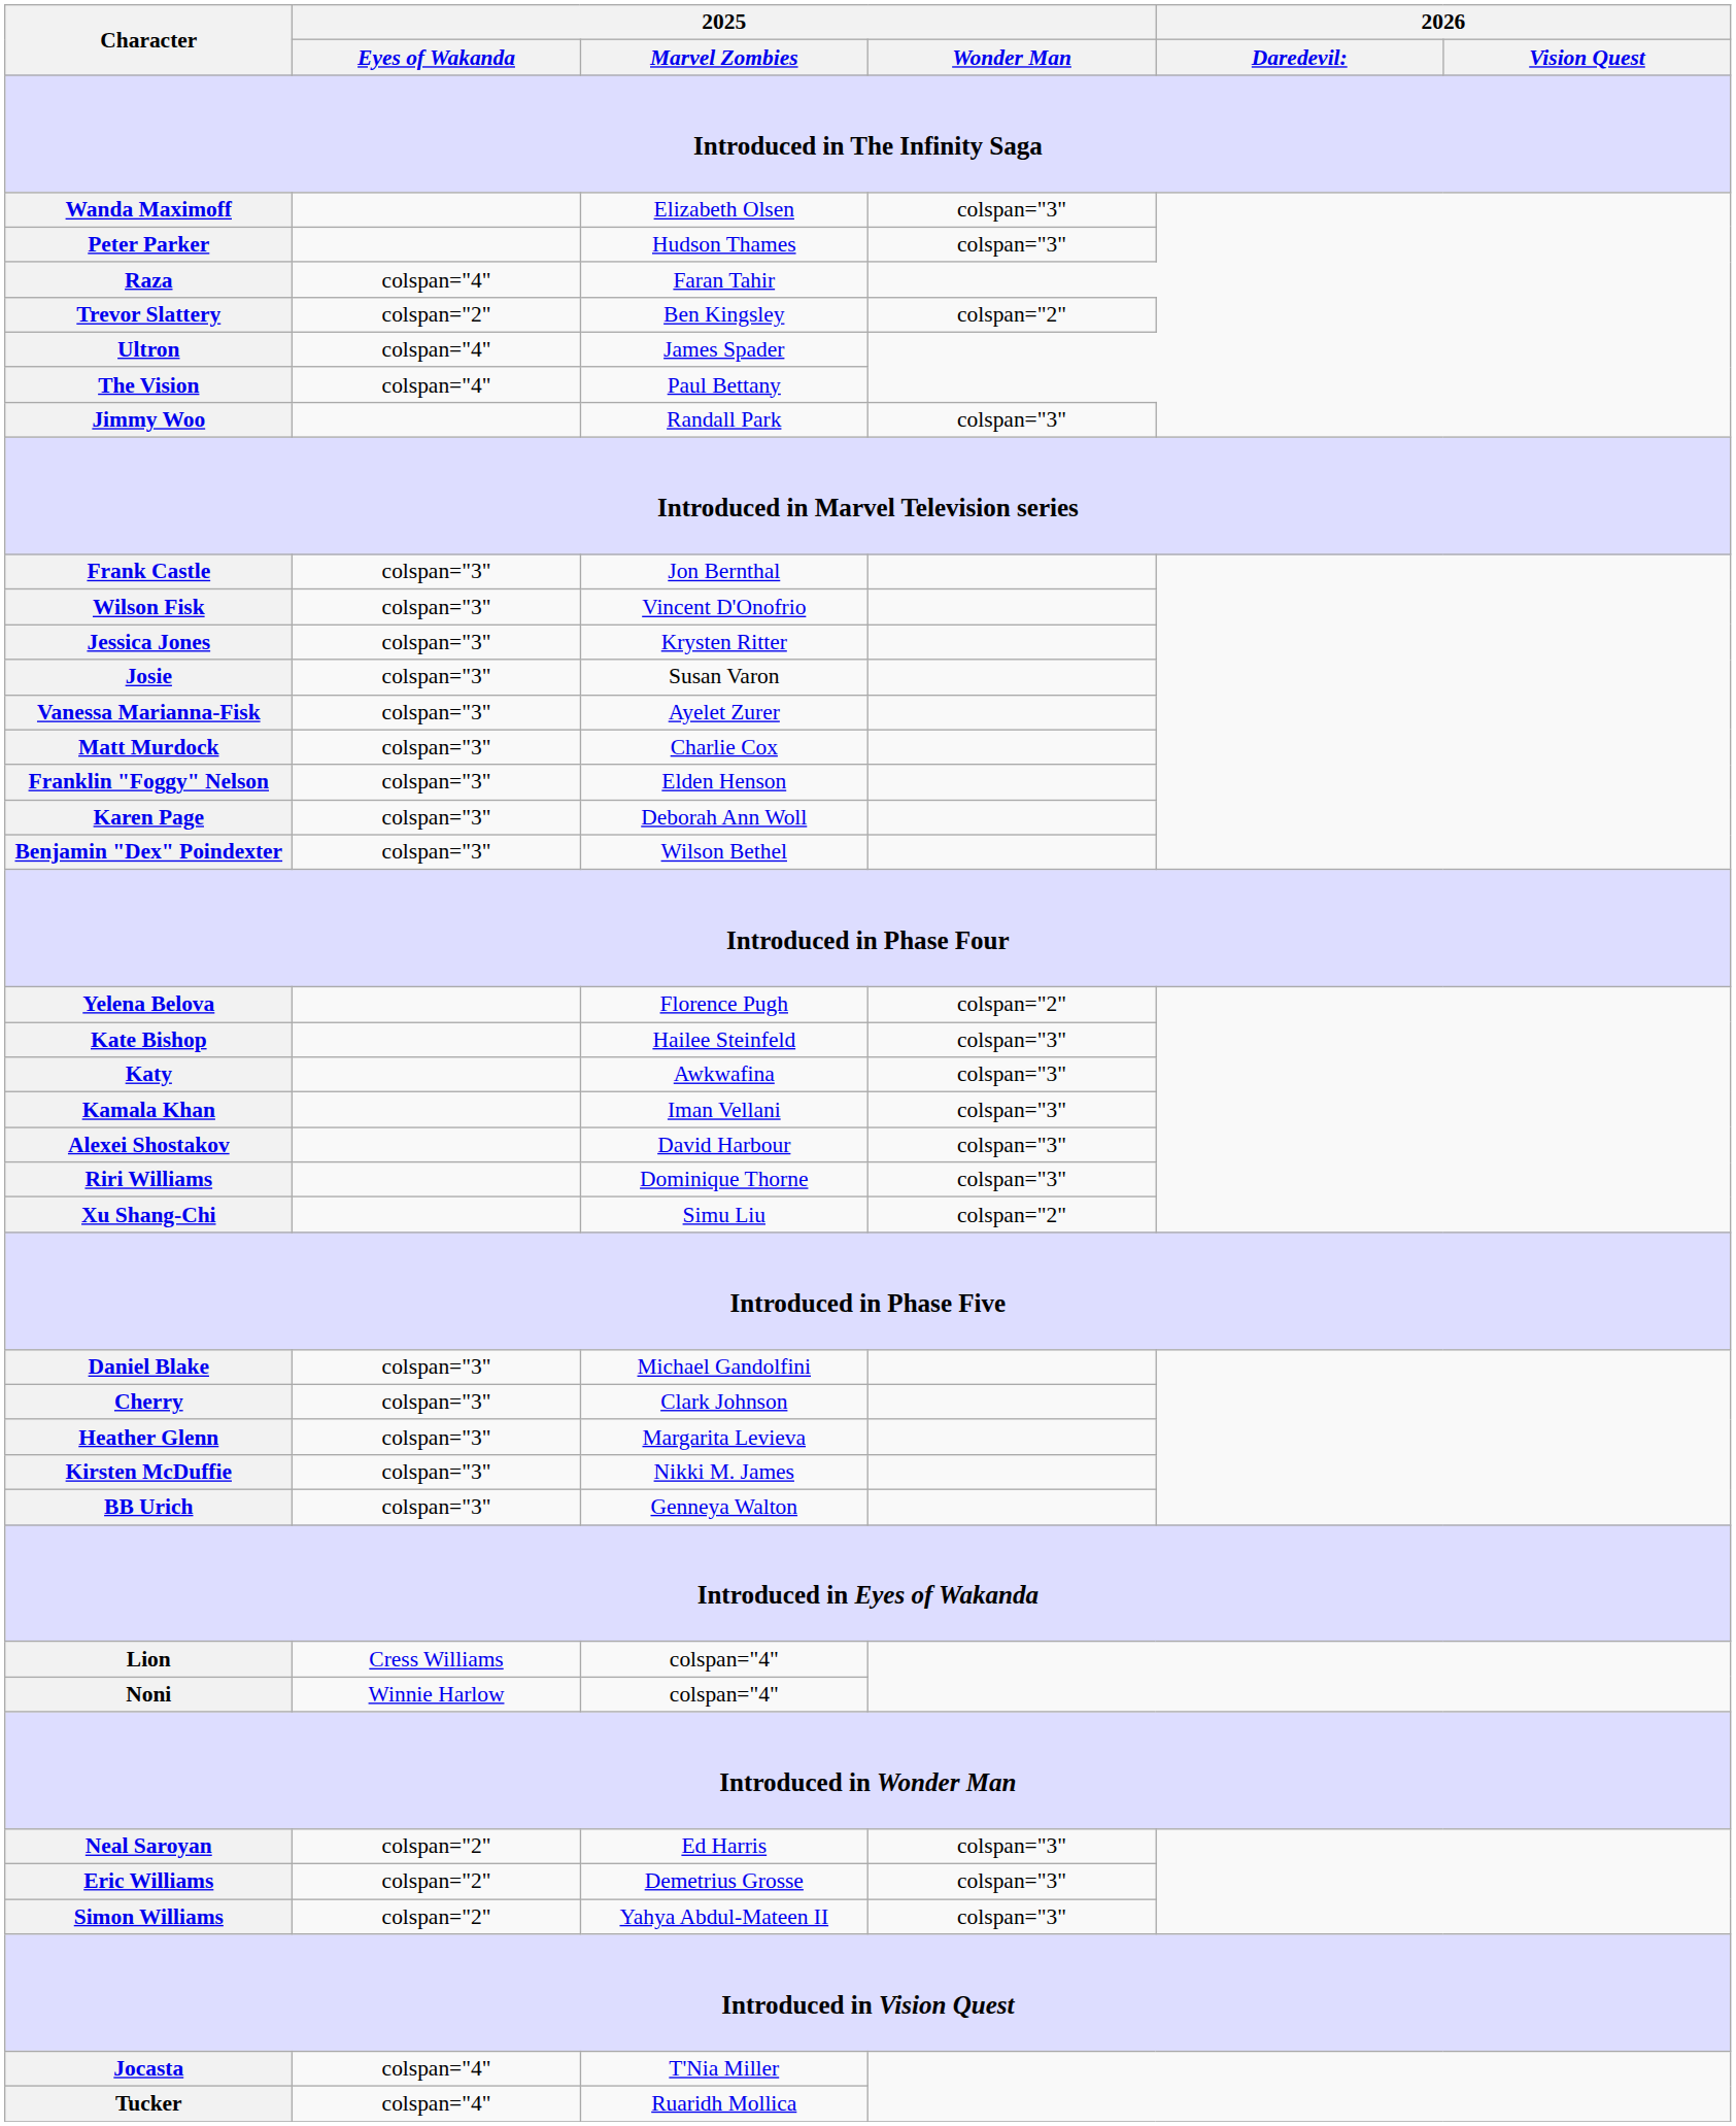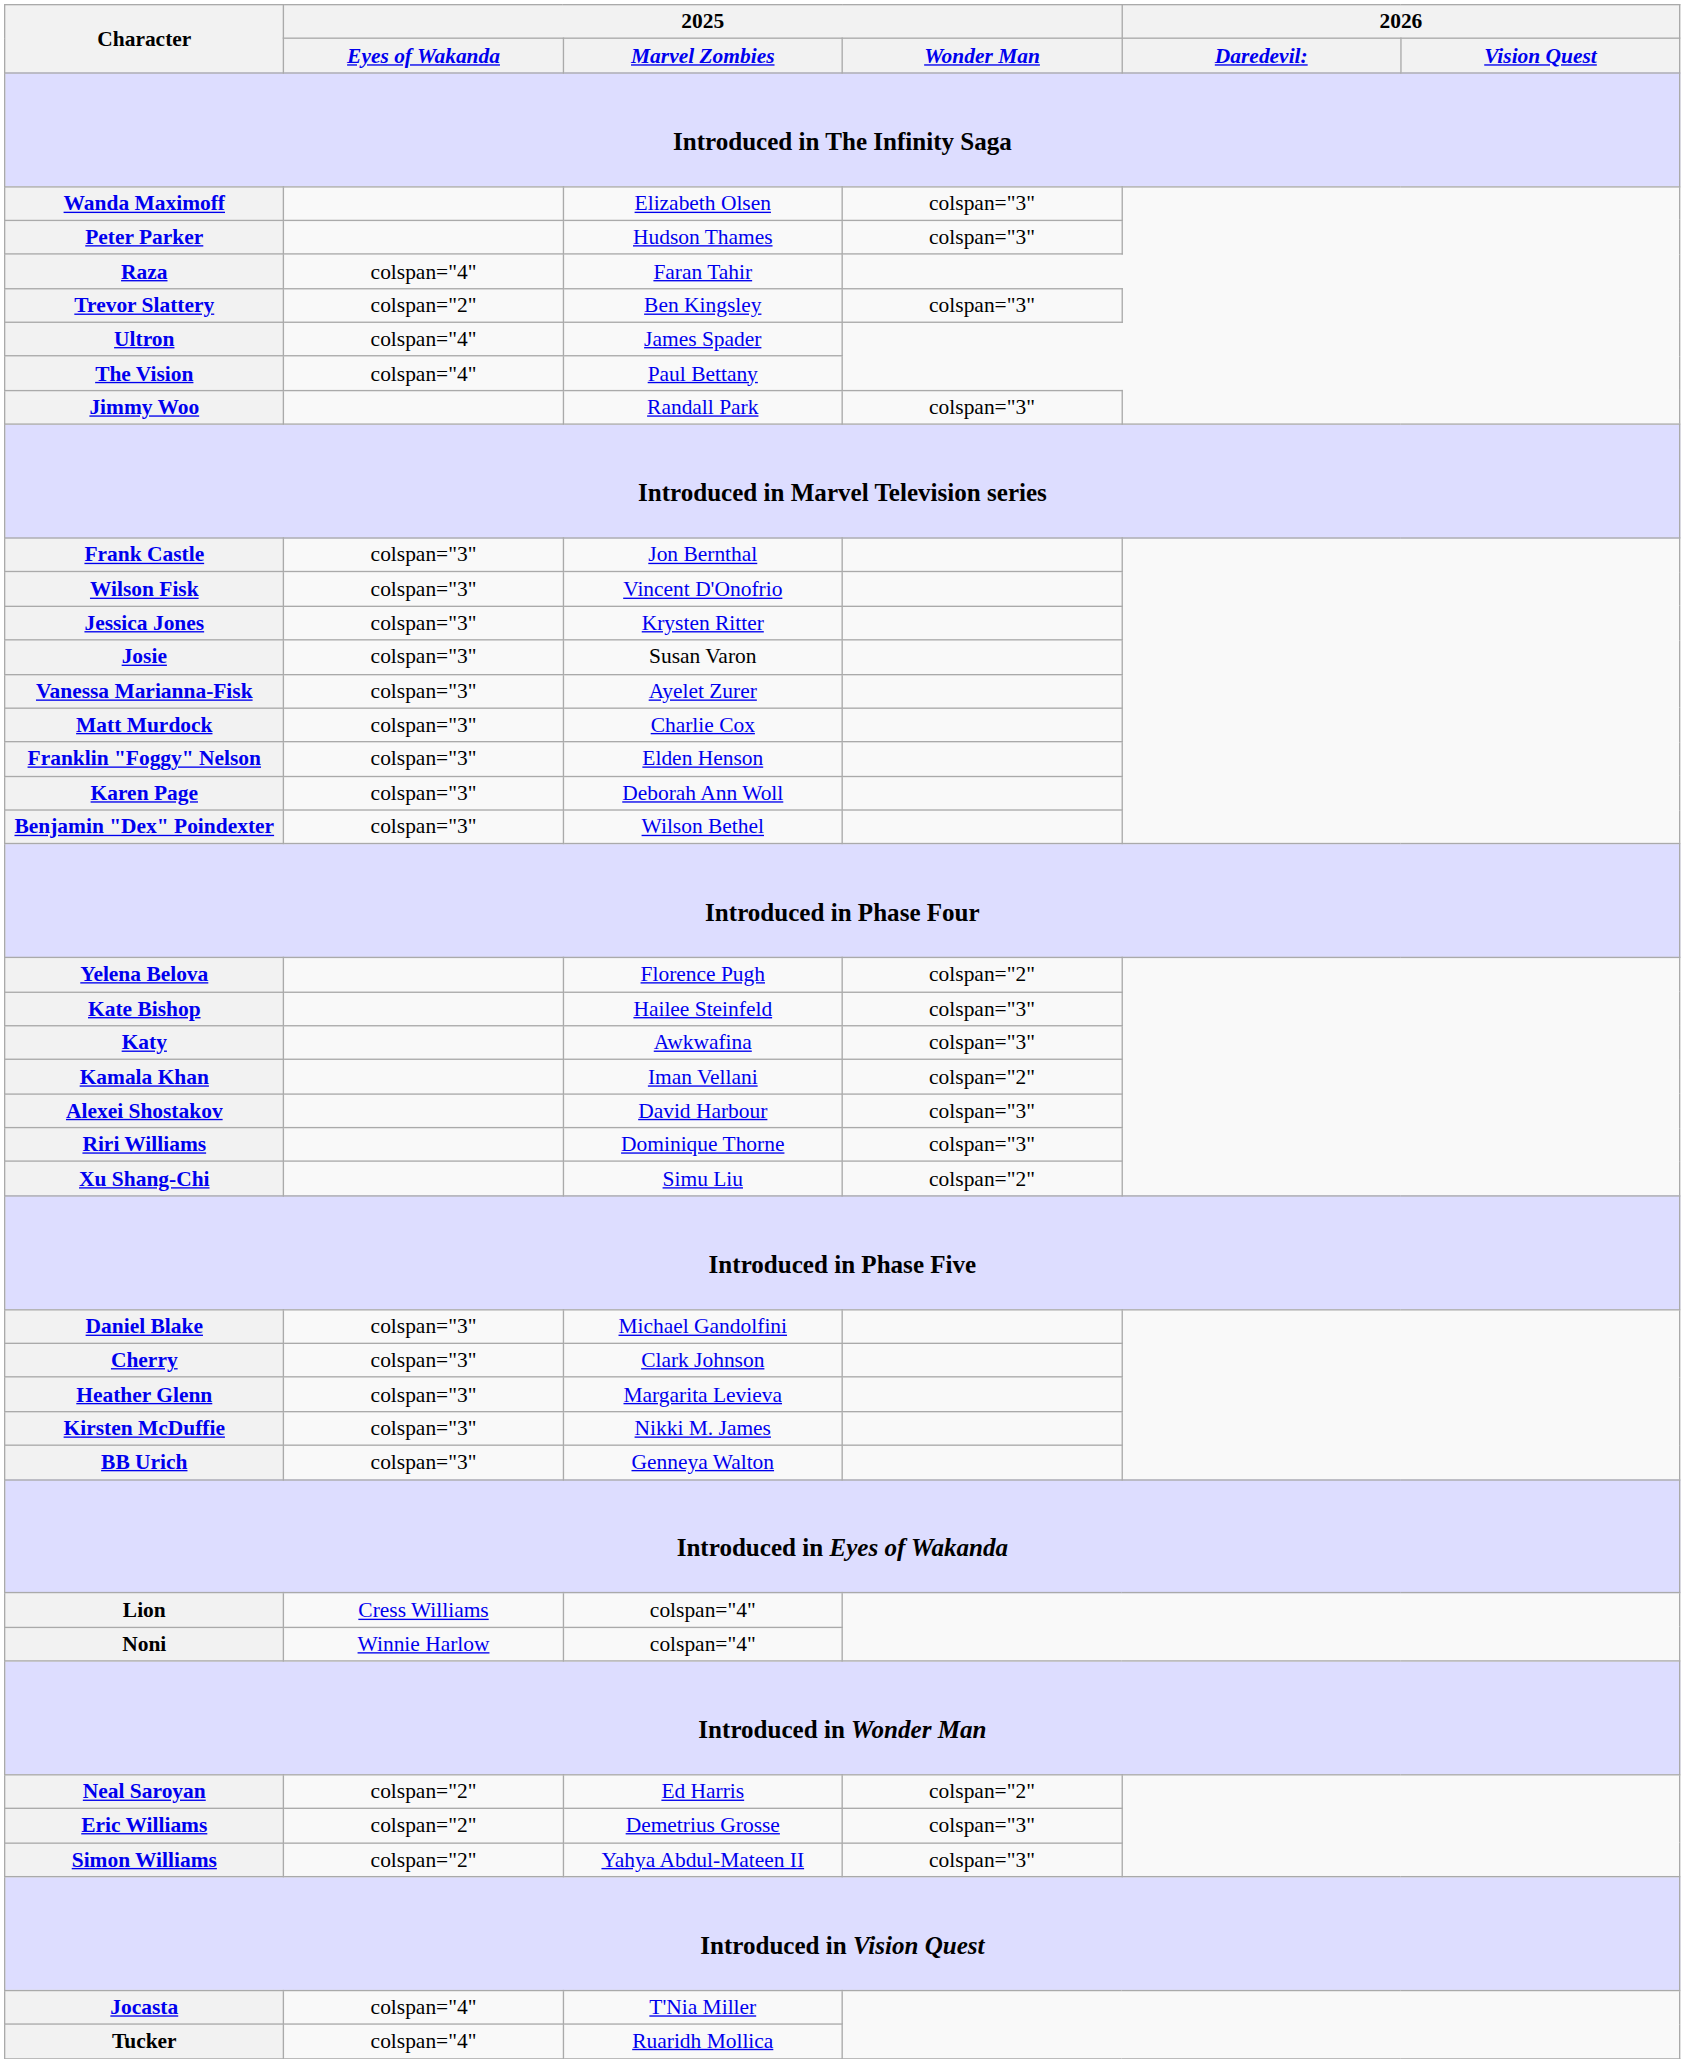Trevor Slattery | 2025 / Wonder Man: colspan="2" -> colspan="3"
Kamala Khan | 2025 / Wonder Man: colspan="3" -> colspan="2"
Neal Saroyan | 2025 / Wonder Man: colspan="3" -> colspan="2"
